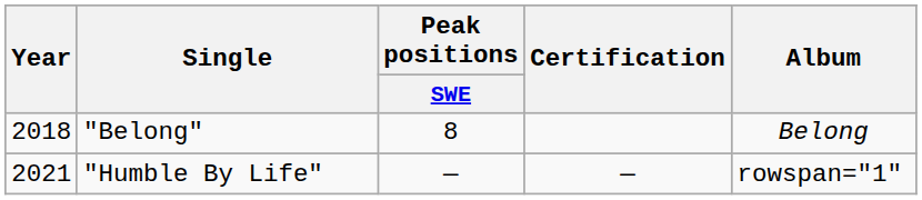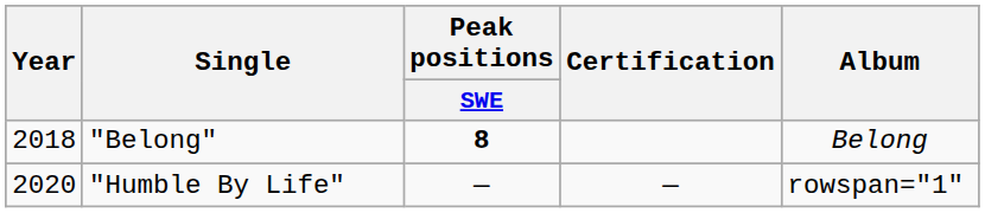"Belong" | Peak positions / SWE: normal -> bold
"Humble By Life" | Year: 2021 -> 2020
